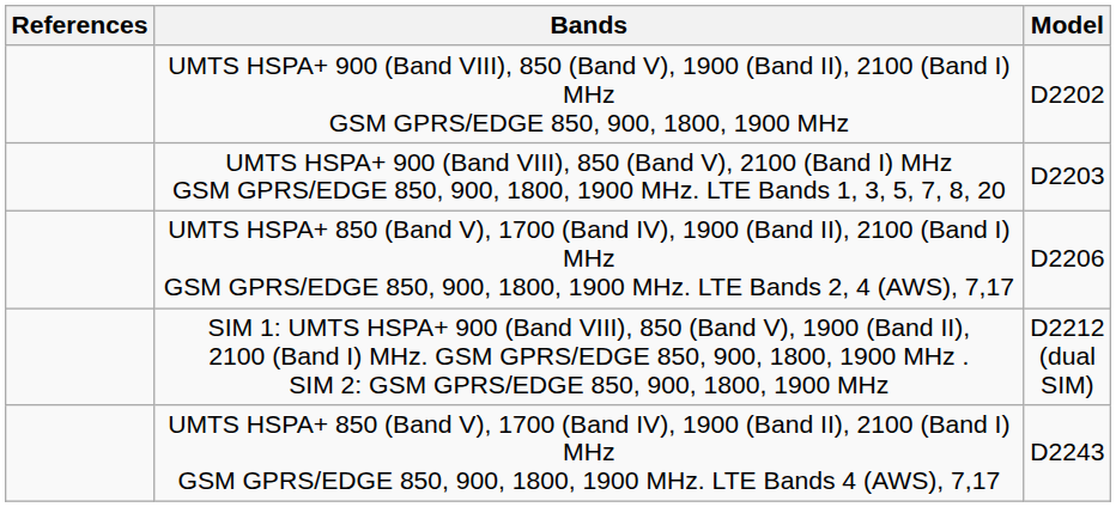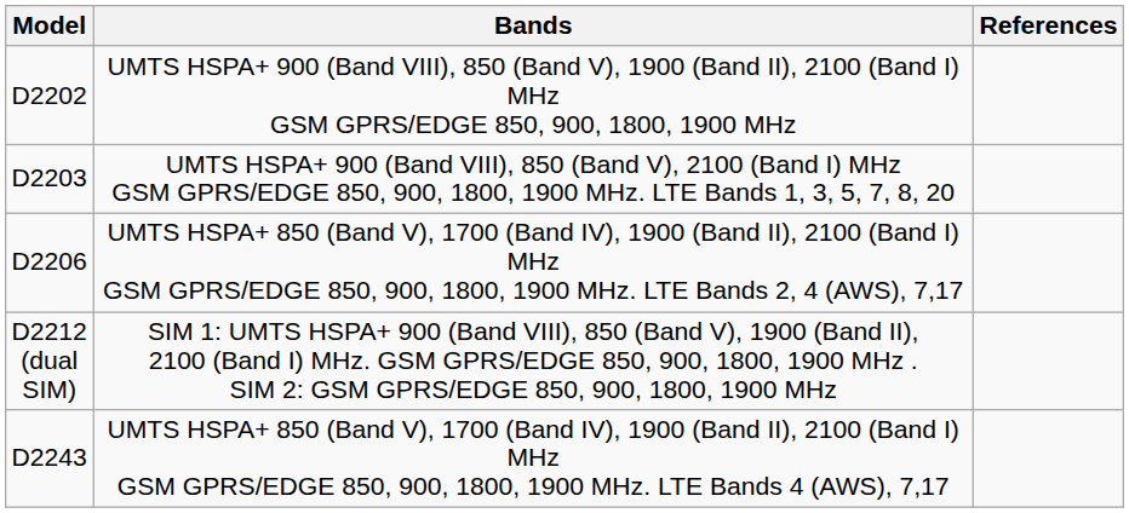columns swapped: Model <-> References
